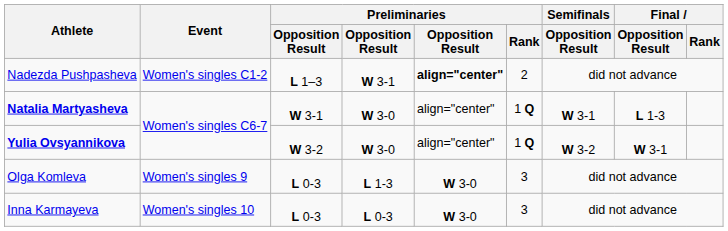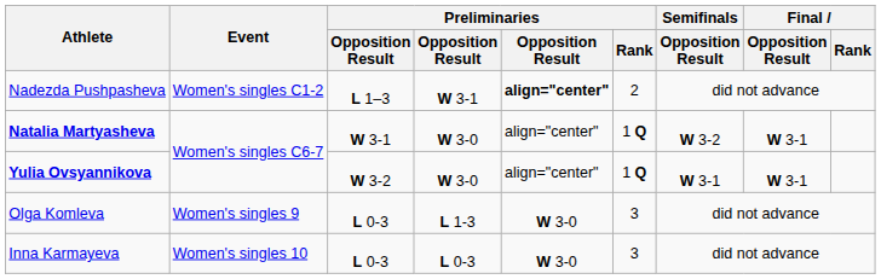Natalia Martyasheva | Semifinals / Opposition Result: W 3-1 -> W 3-2
Natalia Martyasheva | Final / Opposition Result: L 1-3 -> W 3-1
Yulia Ovsyannikova | Semifinals / Opposition Result: W 3-2 -> W 3-1
